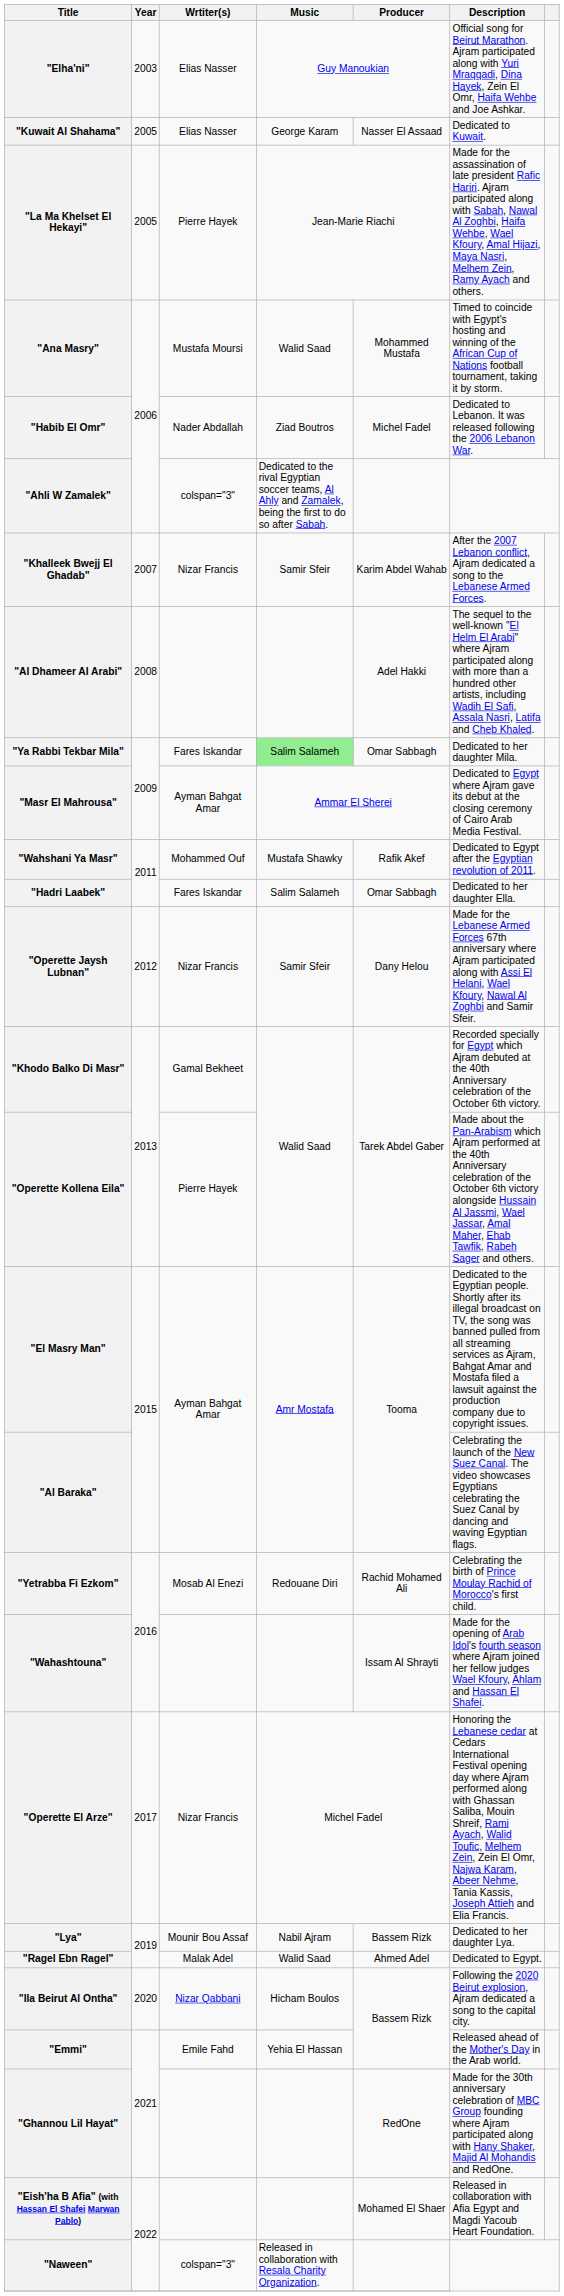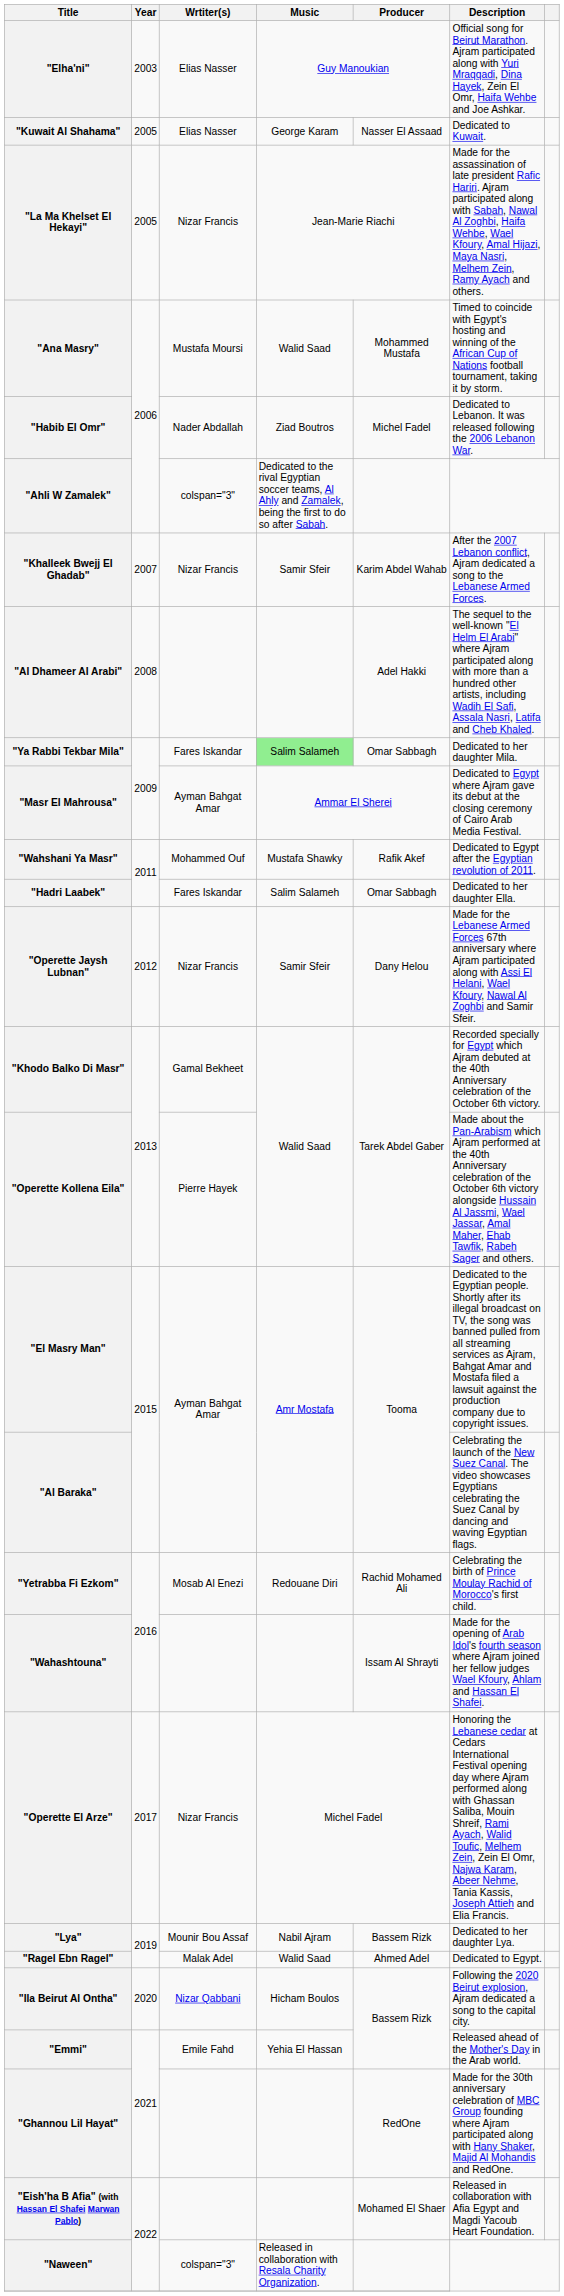"La Ma Khelset El Hekayi" | Wrtiter(s): Pierre Hayek -> Nizar Francis
